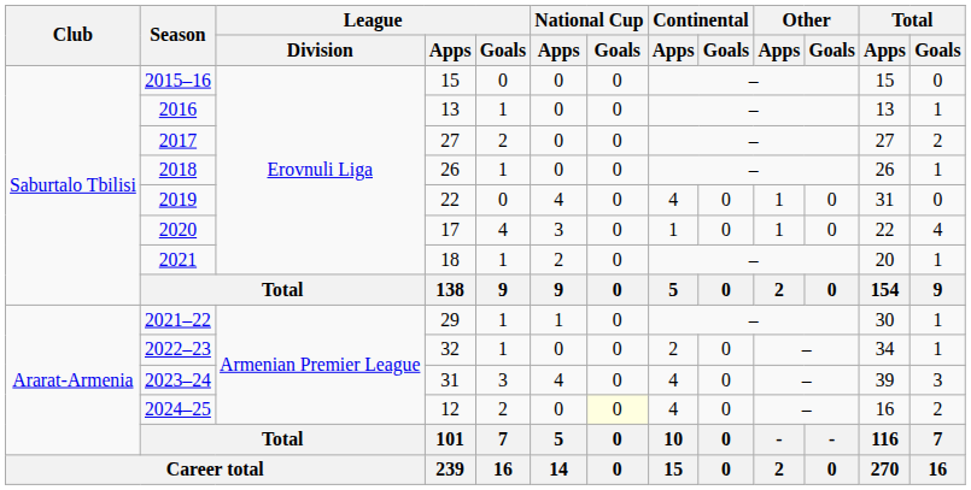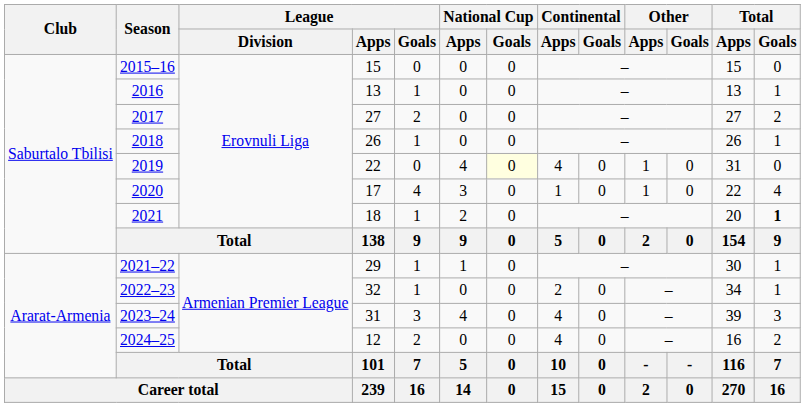2019 | National Cup / Goals: no background -> lightyellow background
2021 | Total / Goals: normal -> bold
2024–25 | National Cup / Goals: lightyellow background -> no background
